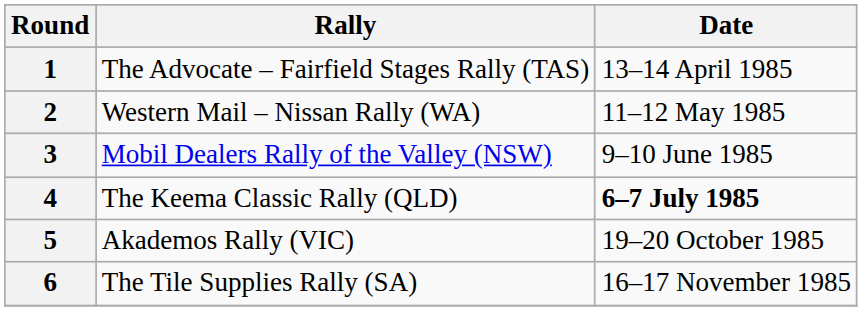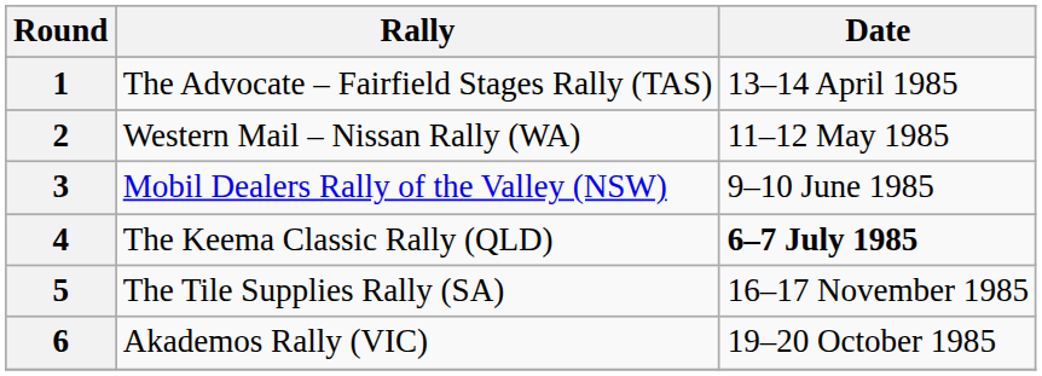5 | Rally: Akademos Rally (VIC) -> The Tile Supplies Rally (SA)
5 | Date: 19–20 October 1985 -> 16–17 November 1985
6 | Rally: The Tile Supplies Rally (SA) -> Akademos Rally (VIC)
6 | Date: 16–17 November 1985 -> 19–20 October 1985
